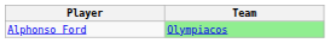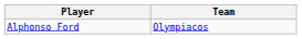Alphonso Ford | Team: lightgreen background -> no background
